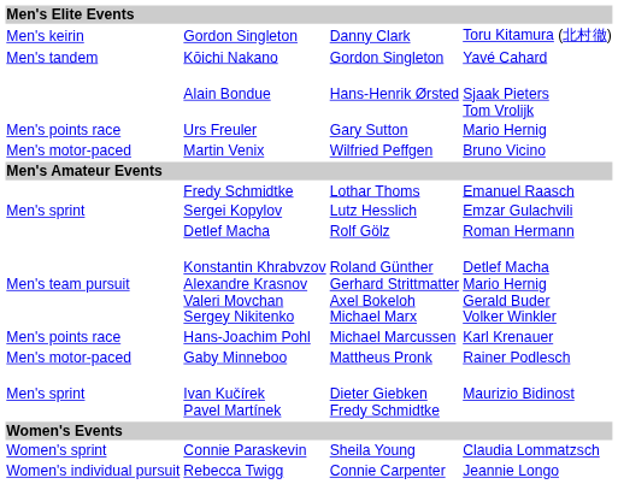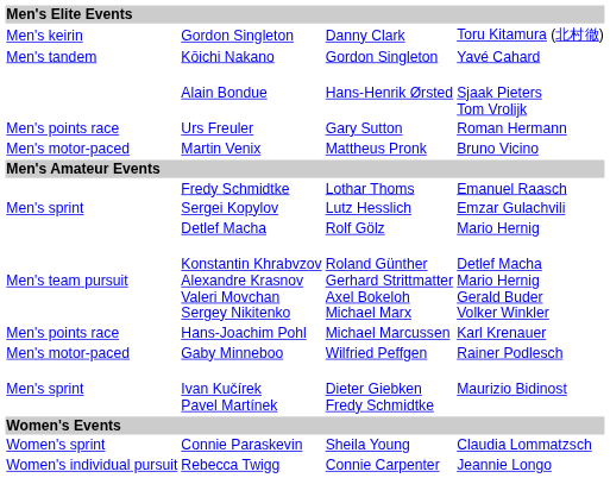Urs Freuler | column 4: Mario Hernig -> Roman Hermann
Martin Venix | column 3: Wilfried Peffgen -> Mattheus Pronk
Detlef Macha | column 4: Roman Hermann -> Mario Hernig
Gaby Minneboo | column 3: Mattheus Pronk -> Wilfried Peffgen
